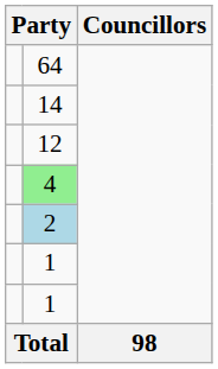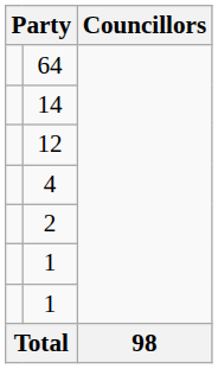4 | column 2: lightgreen background -> no background
2 | column 2: lightblue background -> no background
